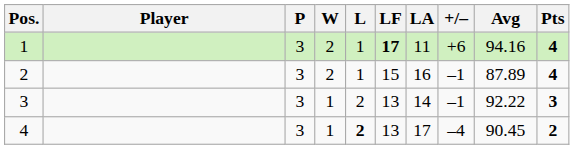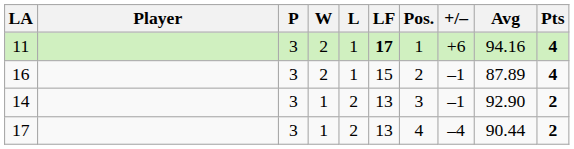columns swapped: Pos. <-> LA
row 4 | Avg: 92.22 -> 92.90
row 4 | Pts: 3 -> 2
row 5 | L: bold -> normal
row 5 | Avg: 90.45 -> 90.44
